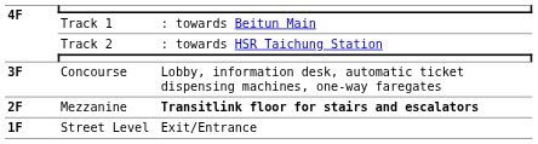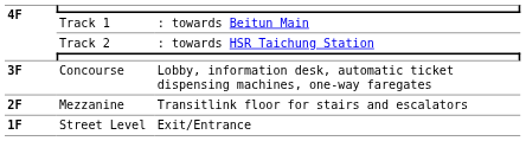Mezzanine | column 3: bold -> normal
